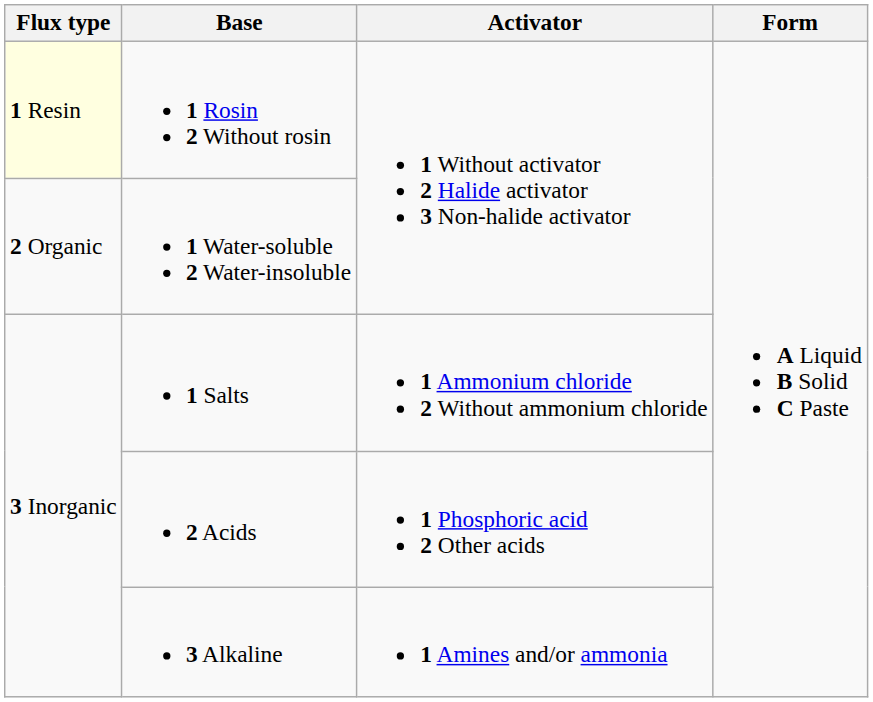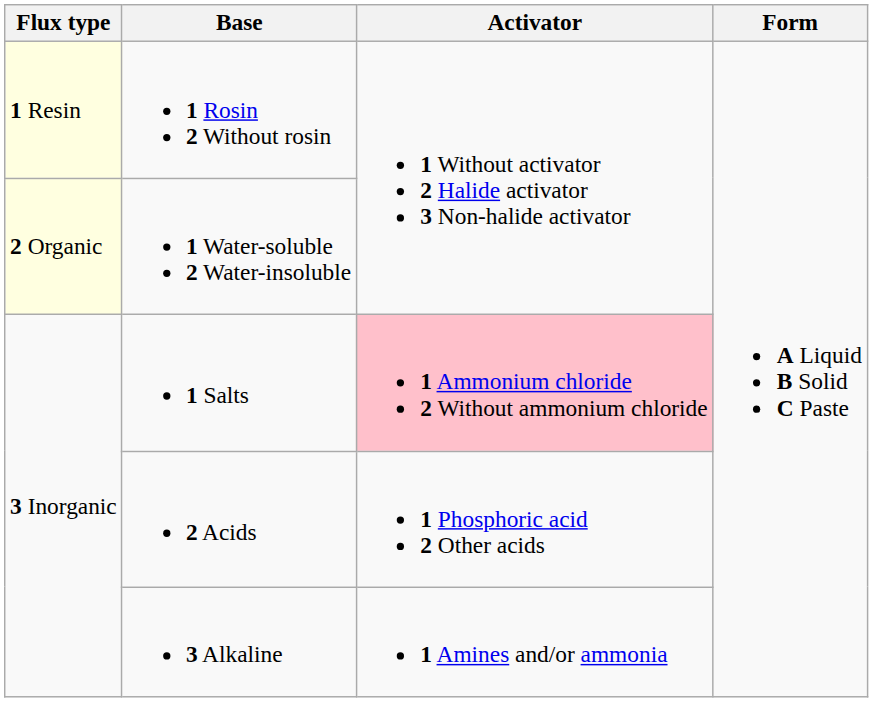1 Water-soluble 2 Water-insoluble | Flux type: no background -> lightyellow background
1 Salts | Activator: no background -> pink background
